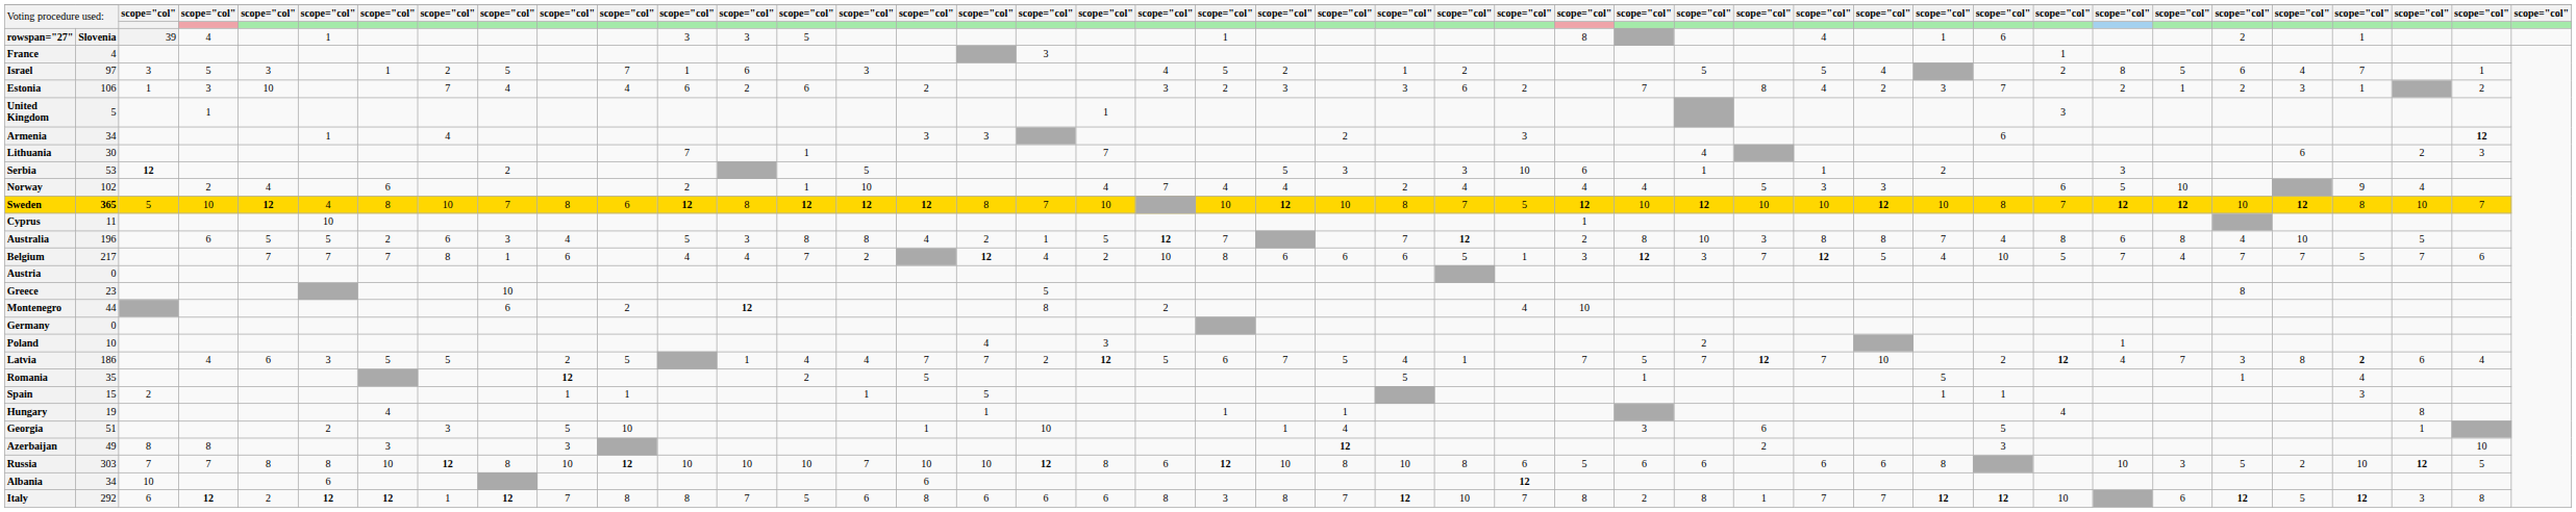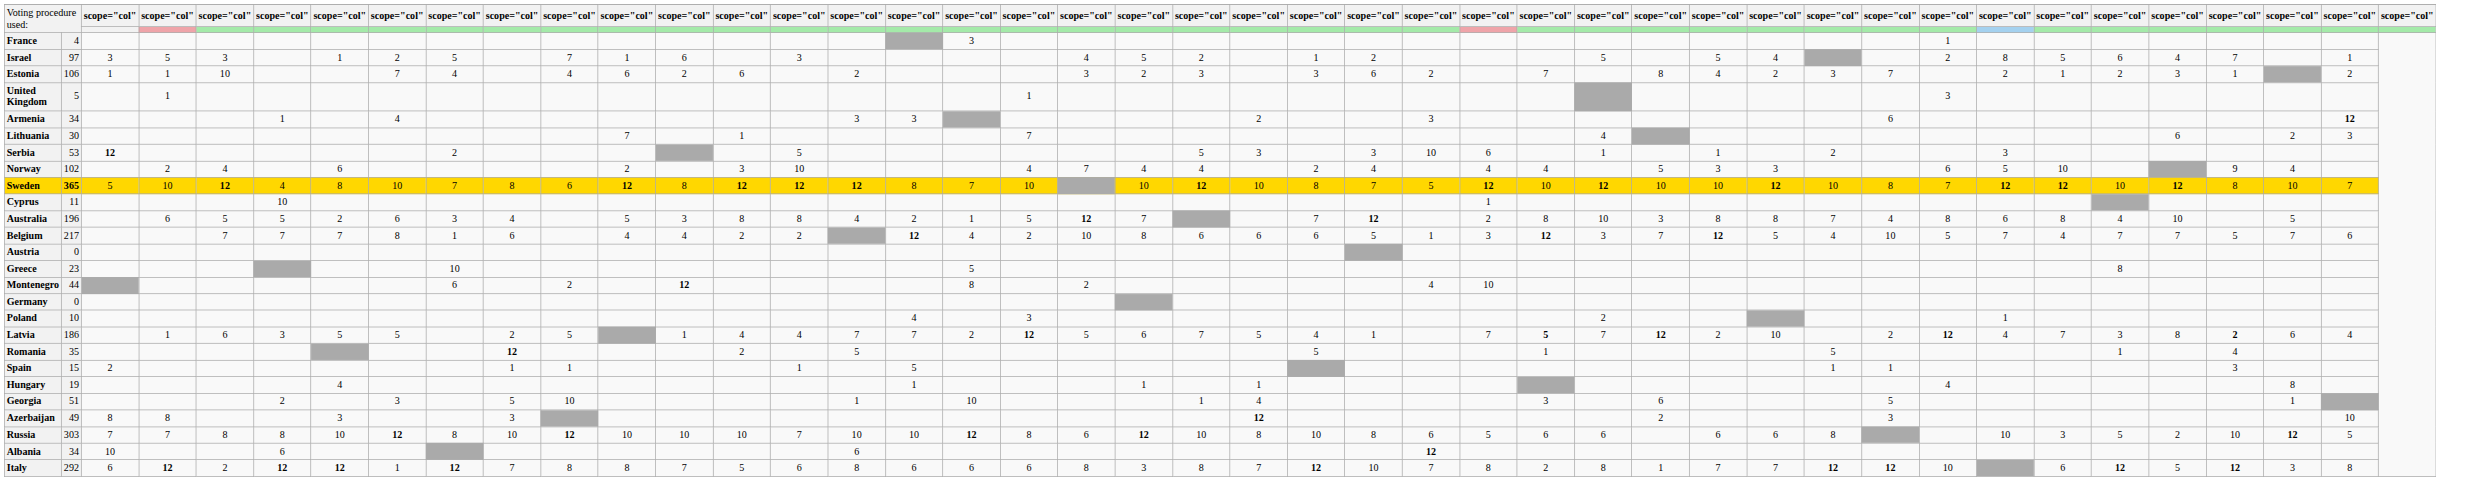- row: rowspan="27" | Slovenia | 39 | 4 | 1 | 3 | 3 | 5 | 1 | 8 | 4 | 1 | 6 | 2 | 1
Estonia | column 4: 3 -> 1
Norway | column 14: 1 -> 3
Belgium | column 14: 7 -> 2
Latvia | column 4: 4 -> 1
Latvia | column 28: normal -> bold
Latvia | column 31: 7 -> 2
